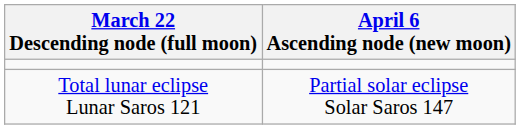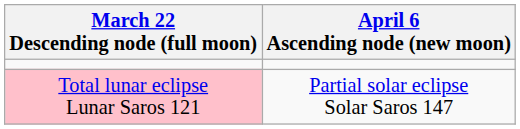row 3 | March 22 Descending node (full moon): no background -> pink background
